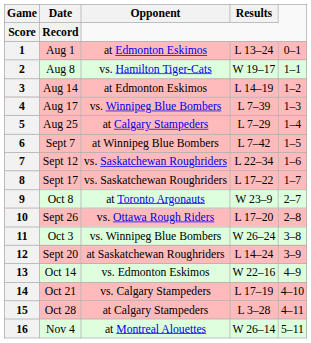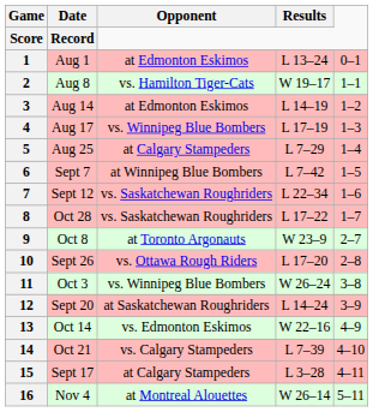4 | Results: L 7–39 -> L 17–19
8 | Date / Record: Sept 17 -> Oct 28
14 | Results: L 17–19 -> L 7–39
15 | Date / Record: Oct 28 -> Sept 17
